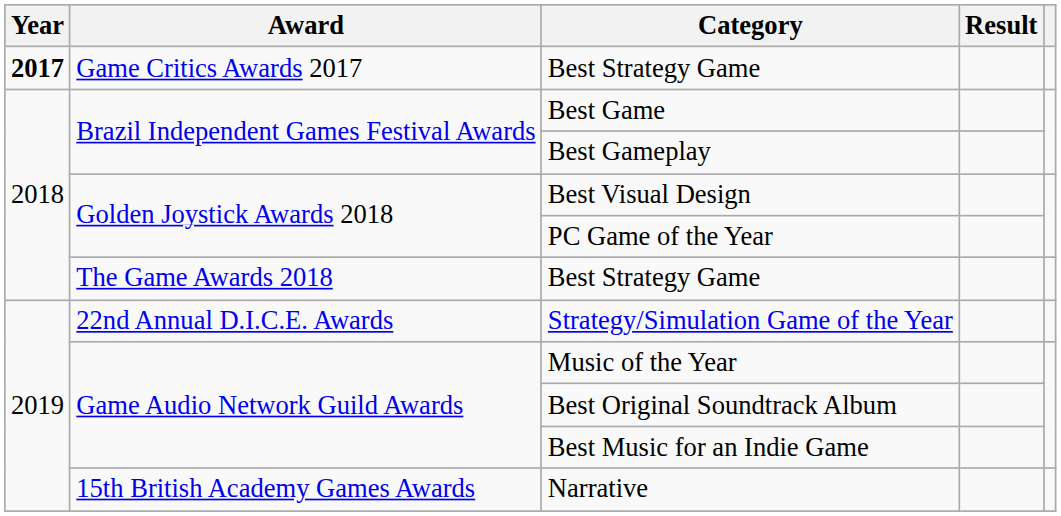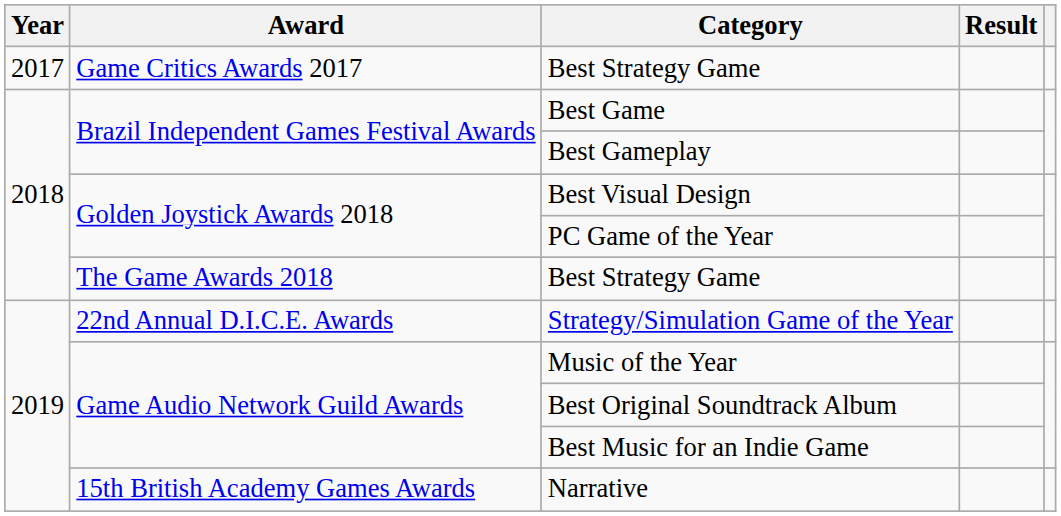Game Critics Awards 2017 / Best Strategy Game | Year: bold -> normal
